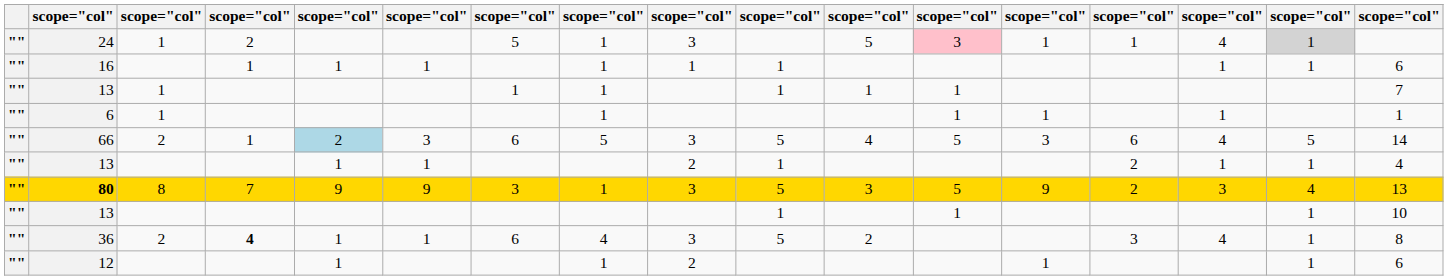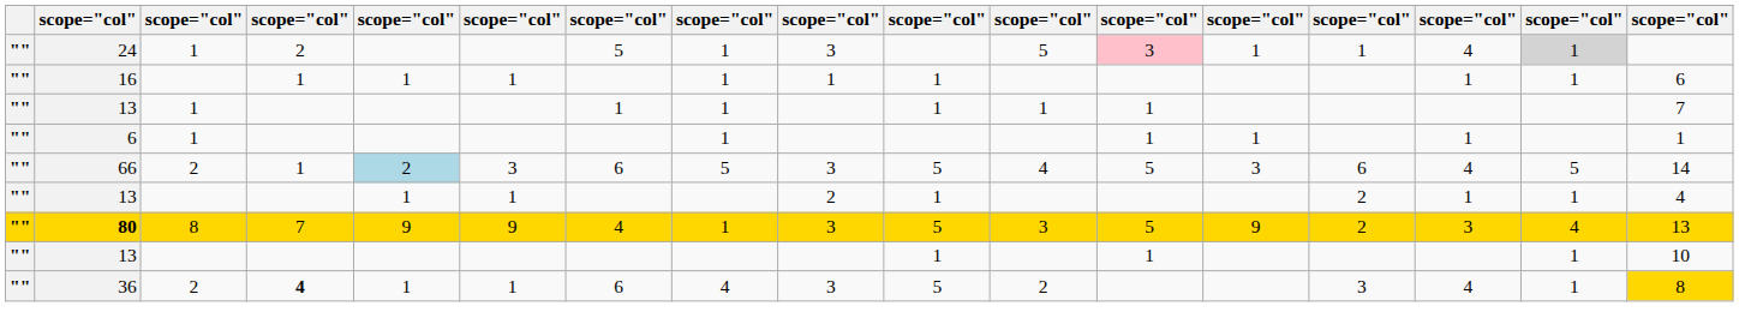80 | column 7: 3 -> 4
36 | column 17: no background -> gold background
- row: "" | 12 | 1 | 1 | 2 | 1 | 1 | 6
